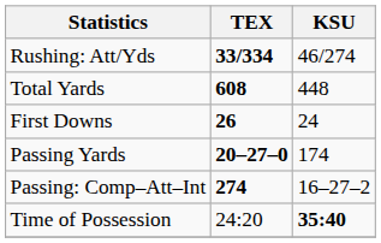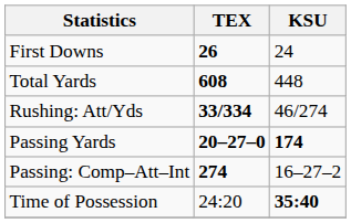rows swapped: First Downs <-> Rushing: Att/Yds
Passing Yards | KSU: normal -> bold
